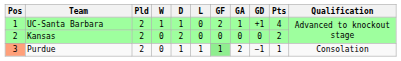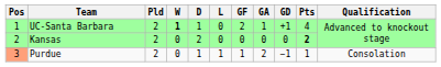UC-Santa Barbara | W: normal -> bold
Kansas | Pts: normal -> bold
Purdue | GF: lightgreen background -> no background
